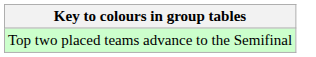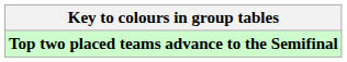row 2 | column 1: normal -> bold
